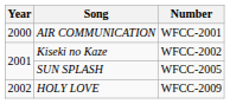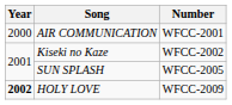HOLY LOVE | Year: normal -> bold
